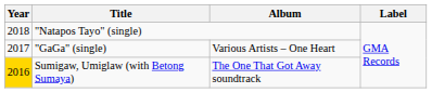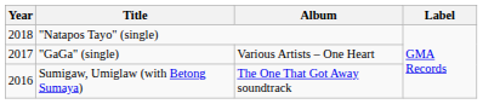Sumigaw, Umiglaw (with Betong Sumaya) | Year: gold background -> no background
